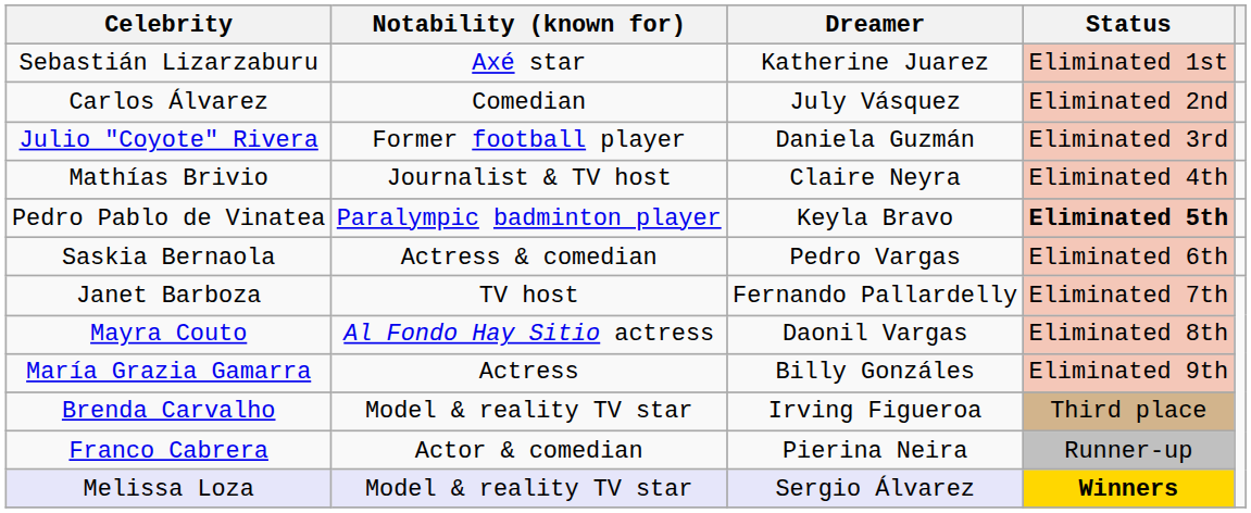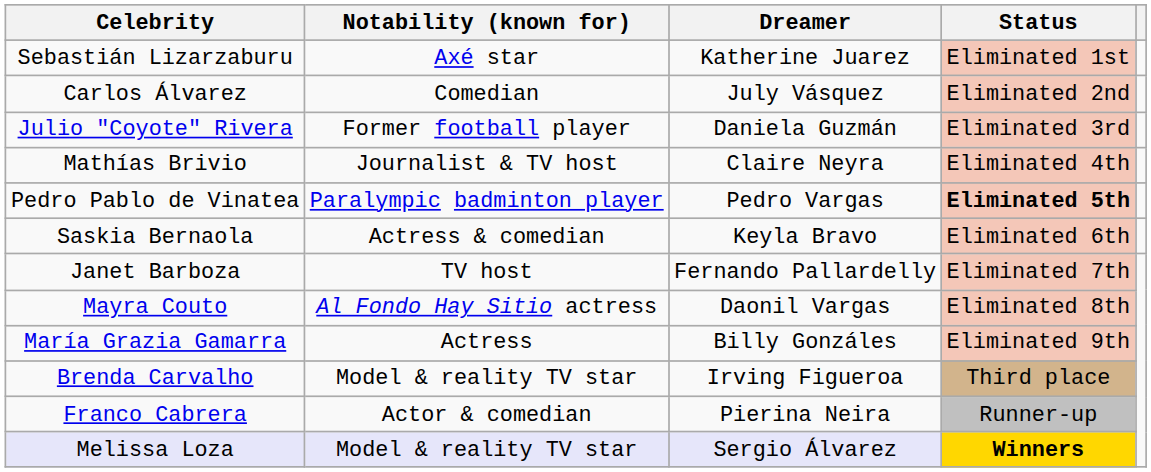Pedro Pablo de Vinatea | Dreamer: Keyla Bravo -> Pedro Vargas
Saskia Bernaola | Dreamer: Pedro Vargas -> Keyla Bravo
